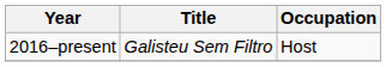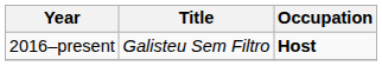2016–present | Occupation: normal -> bold
